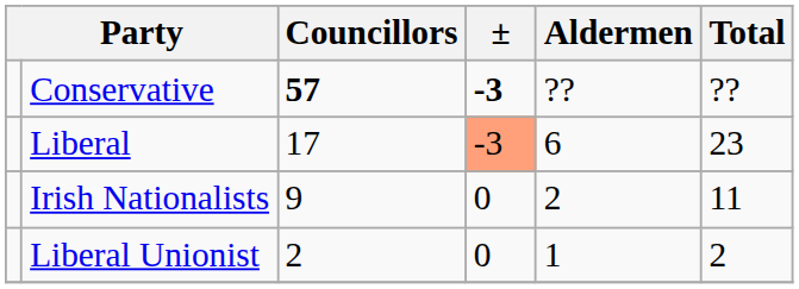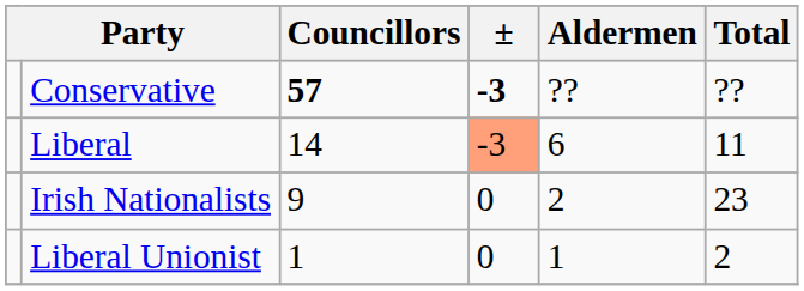Liberal | Councillors: 17 -> 14
Liberal | Total: 23 -> 11
Irish Nationalists | Total: 11 -> 23
Liberal Unionist | Councillors: 2 -> 1
